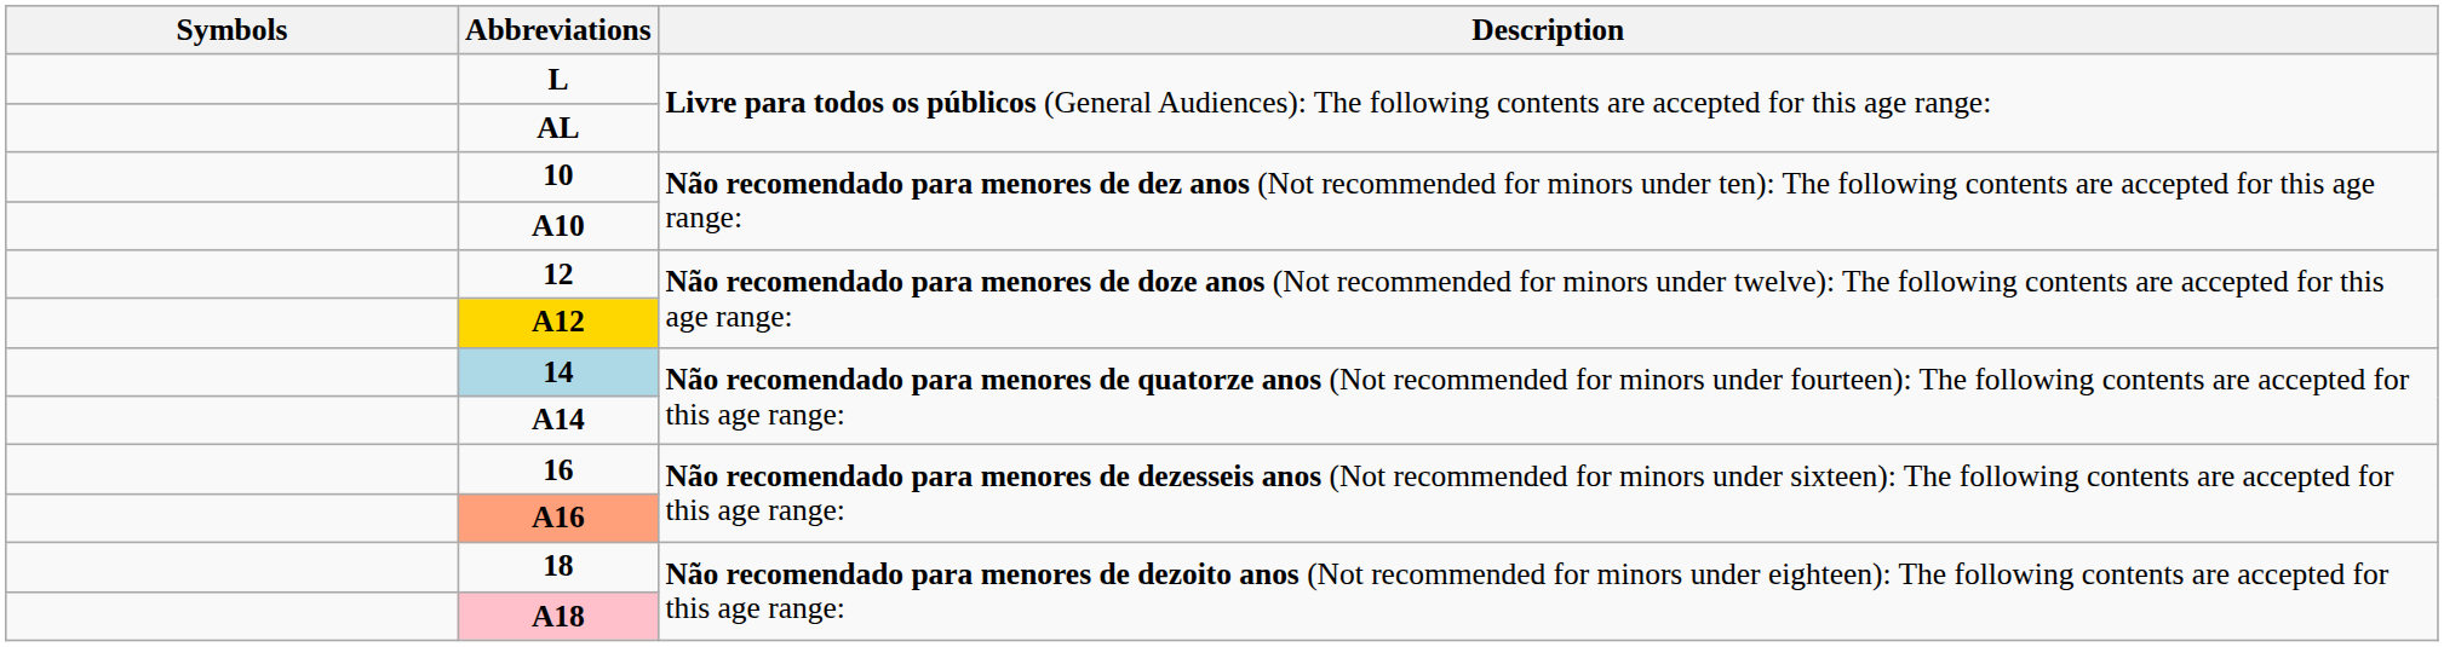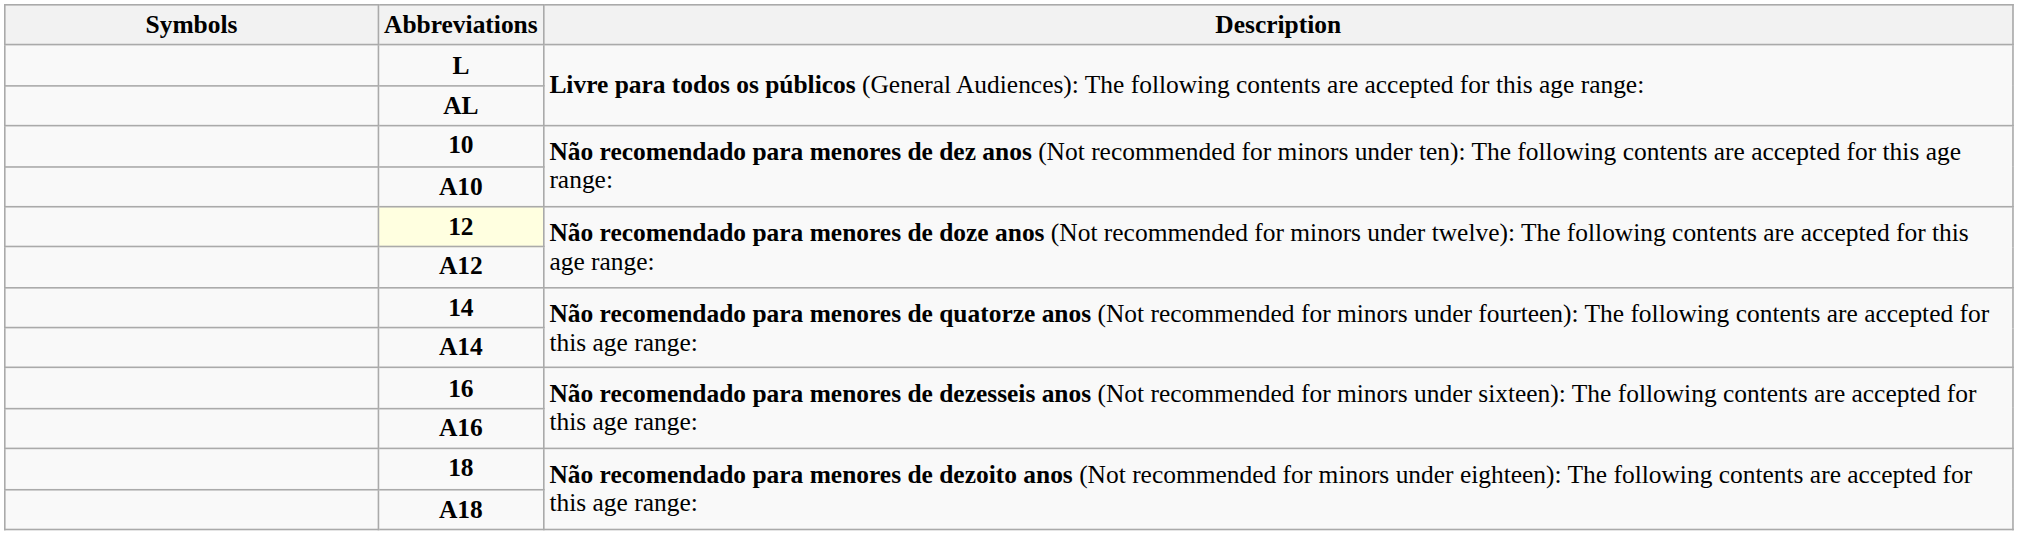12 | Abbreviations: no background -> lightyellow background
A12 | Abbreviations: gold background -> no background
14 | Abbreviations: lightblue background -> no background
A16 | Abbreviations: lightsalmon background -> no background
A18 | Abbreviations: pink background -> no background
